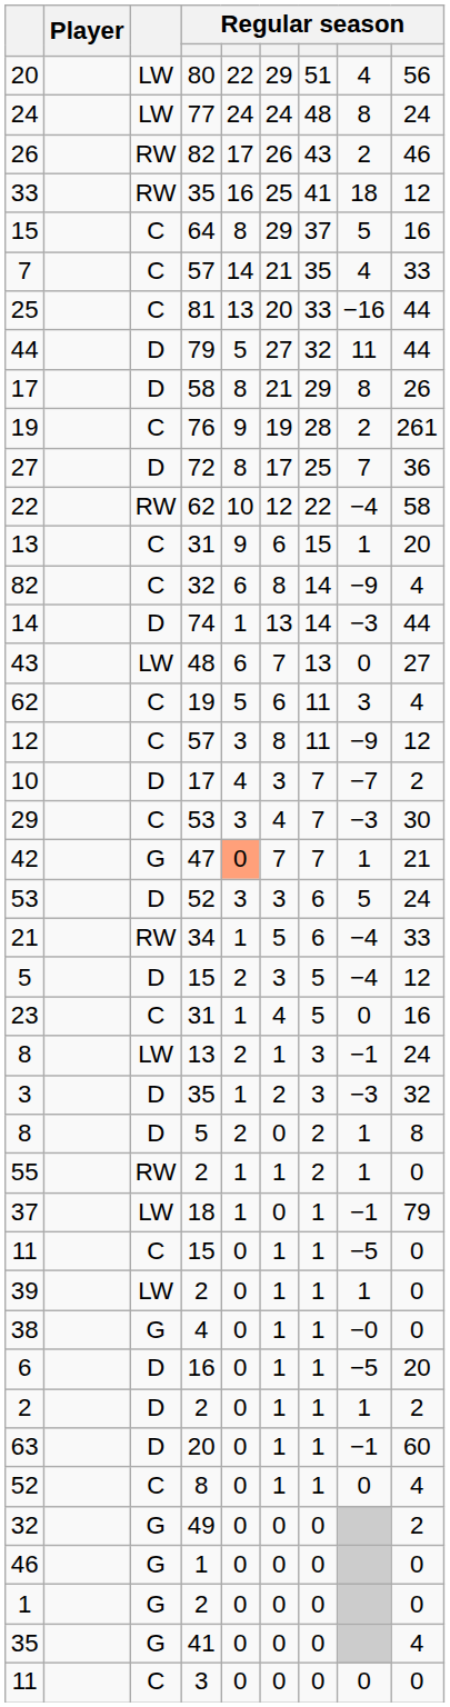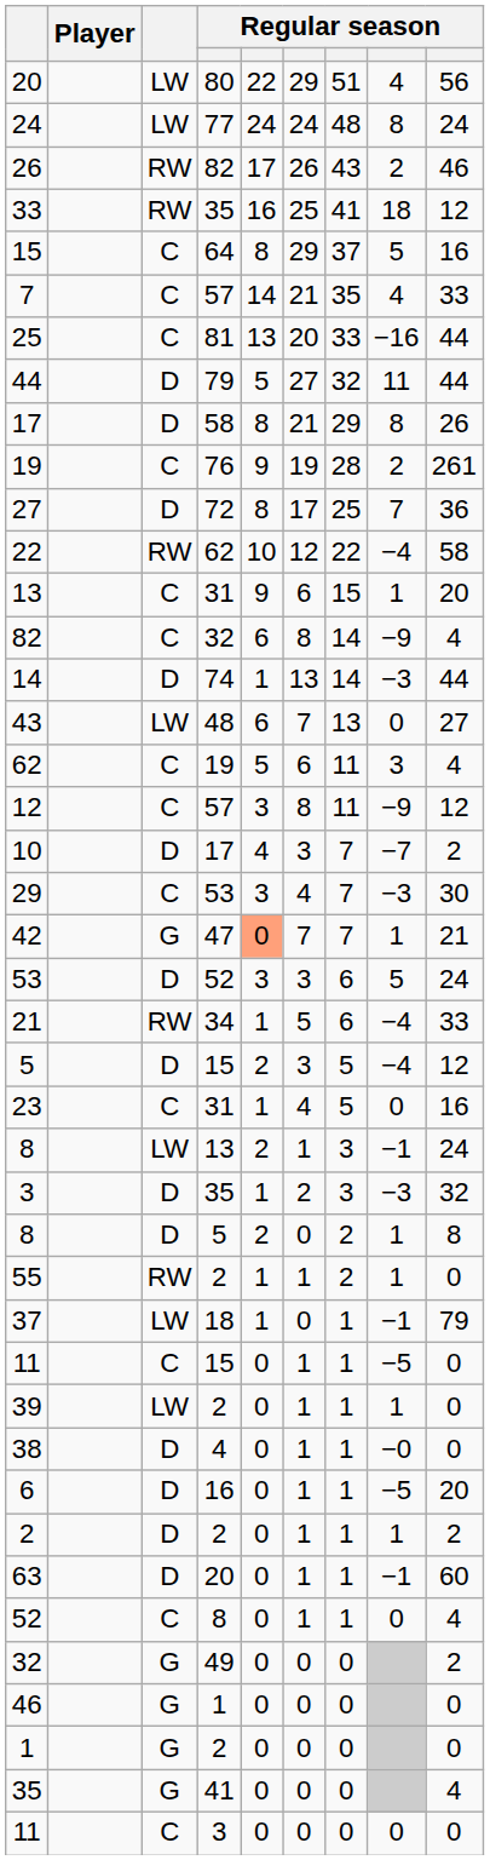38 | column 3: G -> D
